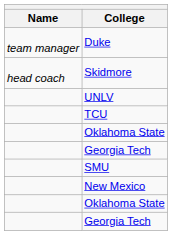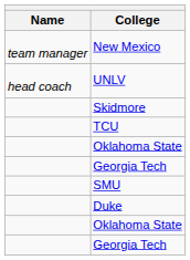row 3 | College: Duke -> New Mexico
row 4 | College: Skidmore -> UNLV
row 5 | College: UNLV -> Skidmore
row 10 | College: New Mexico -> Duke
